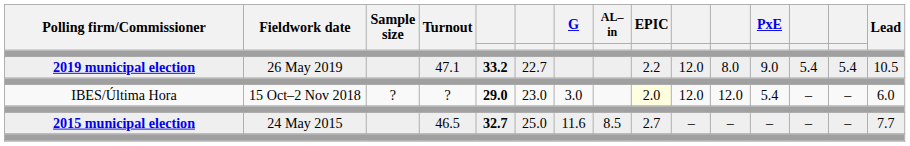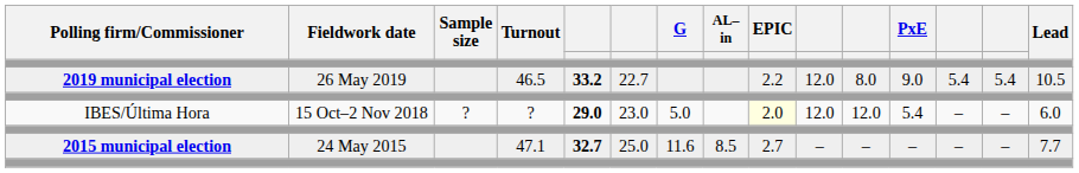2019 municipal election | Turnout: 47.1 -> 46.5
IBES/Última Hora | G: 3.0 -> 5.0
2015 municipal election | Turnout: 46.5 -> 47.1
